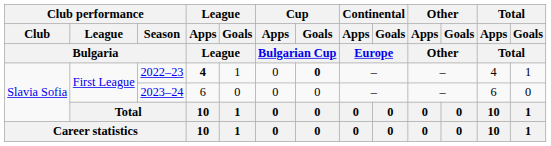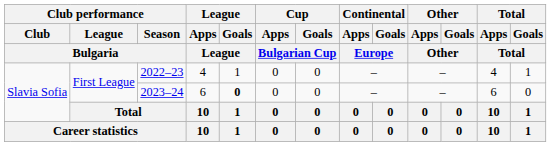2022–23 | League / Apps / League: bold -> normal
2022–23 | Cup / Goals / Bulgarian Cup: bold -> normal
2023–24 | League / Goals / League: normal -> bold
